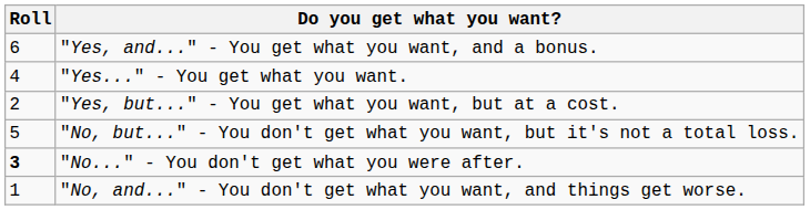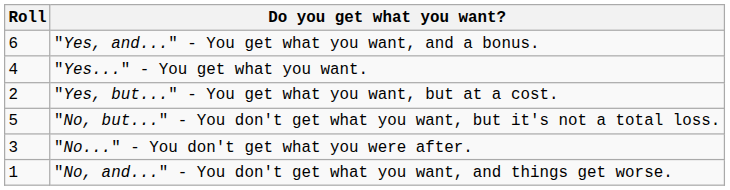"No..." - You don't get what you were after. | Roll: bold -> normal
